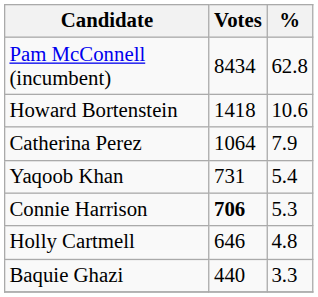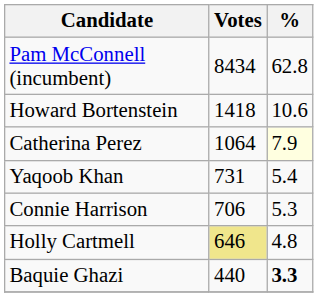Catherina Perez | %: no background -> lightyellow background
Connie Harrison | Votes: bold -> normal
Holly Cartmell | Votes: no background -> khaki background
Baquie Ghazi | %: normal -> bold
